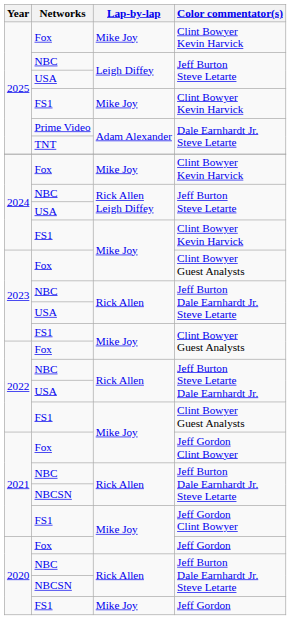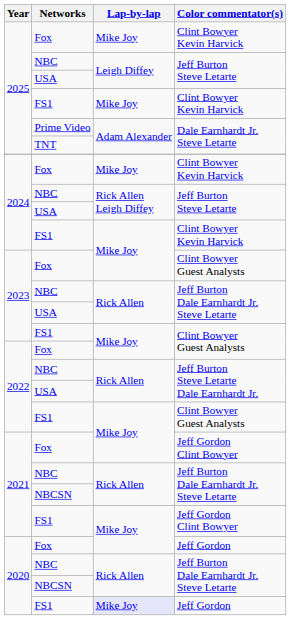FS1 / Jeff Gordon | Lap-by-lap: no background -> lavender background
